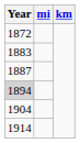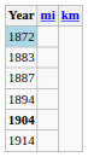1872 | Year: no background -> lightblue background
1894 | Year: lightgrey background -> no background
1904 | Year: normal -> bold
